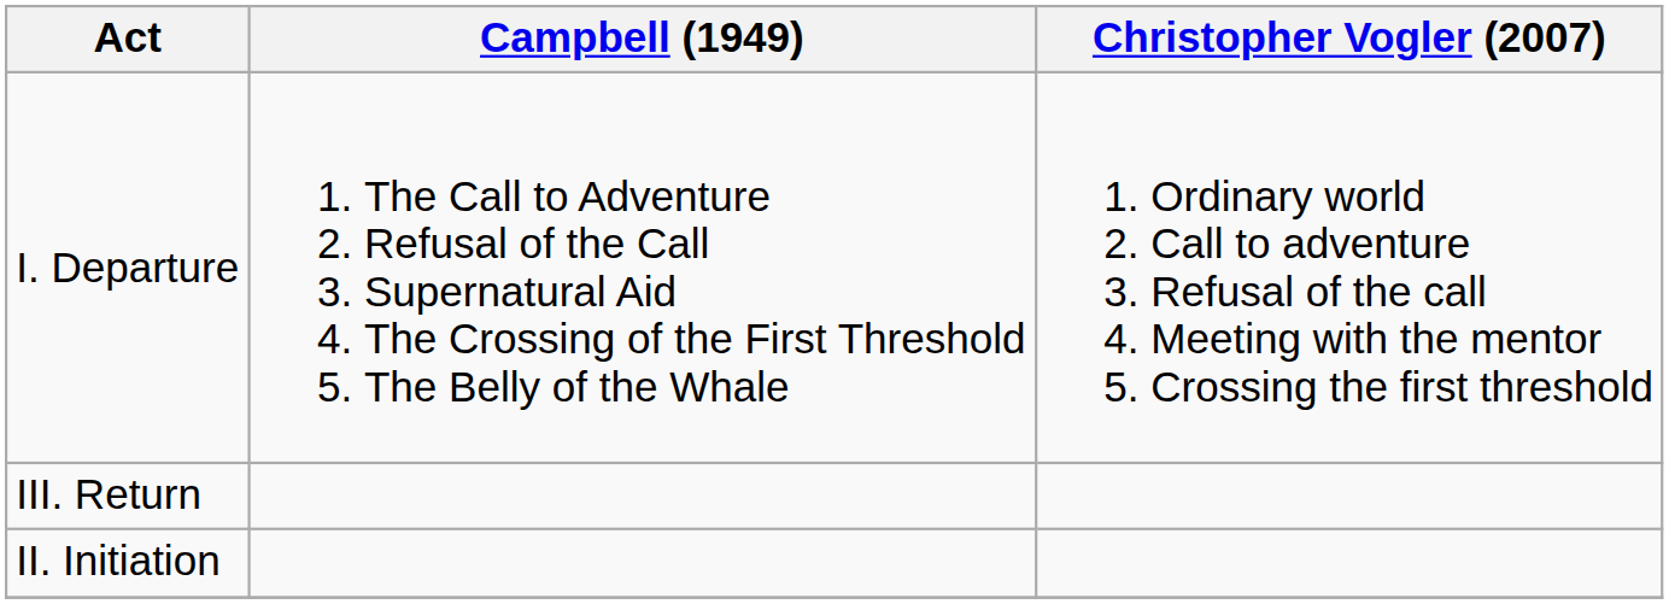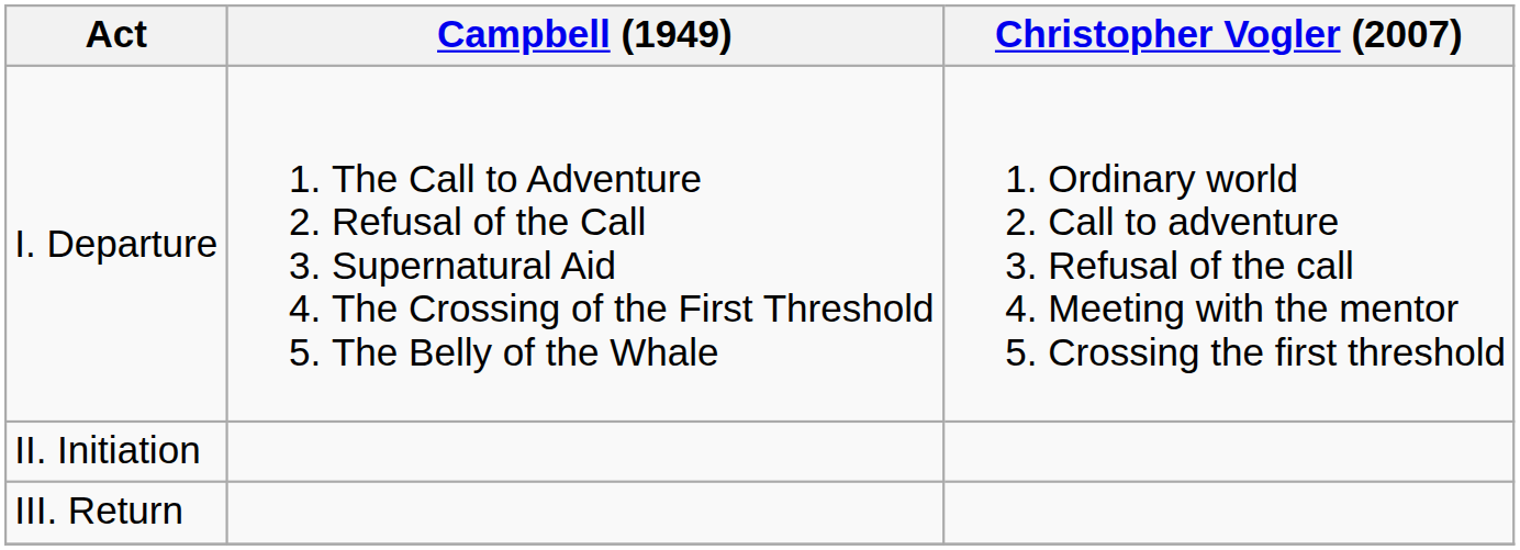rows swapped: II. Initiation <-> III. Return
